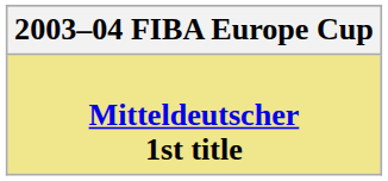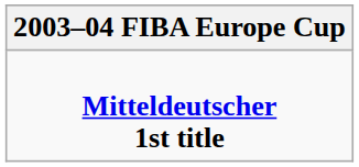row 2 | column 1: khaki background -> no background
